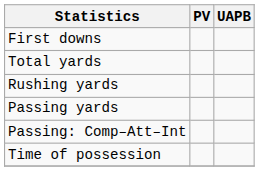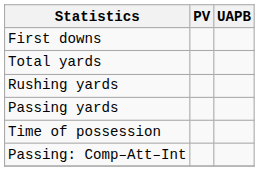rows swapped: Passing: Comp–Att–Int <-> Time of possession
